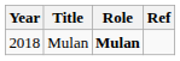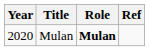row 2 | Year: 2018 -> 2020
